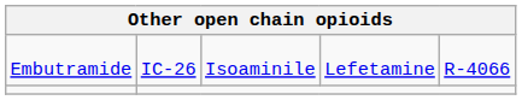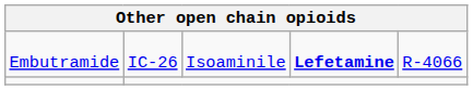Embutramide | column 4: normal -> bold
